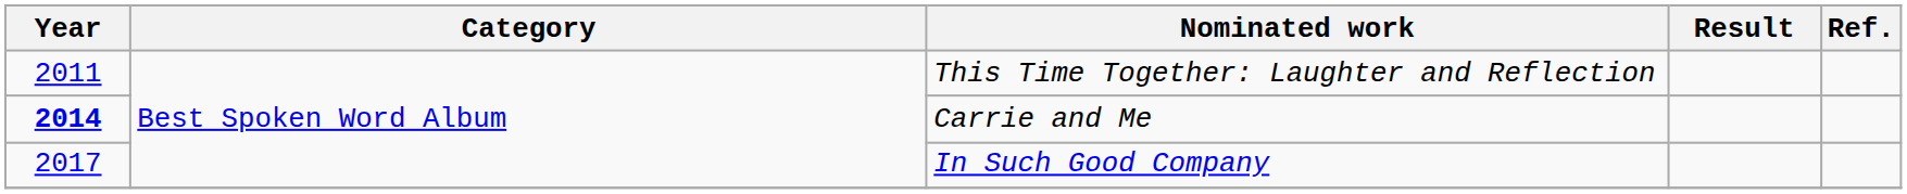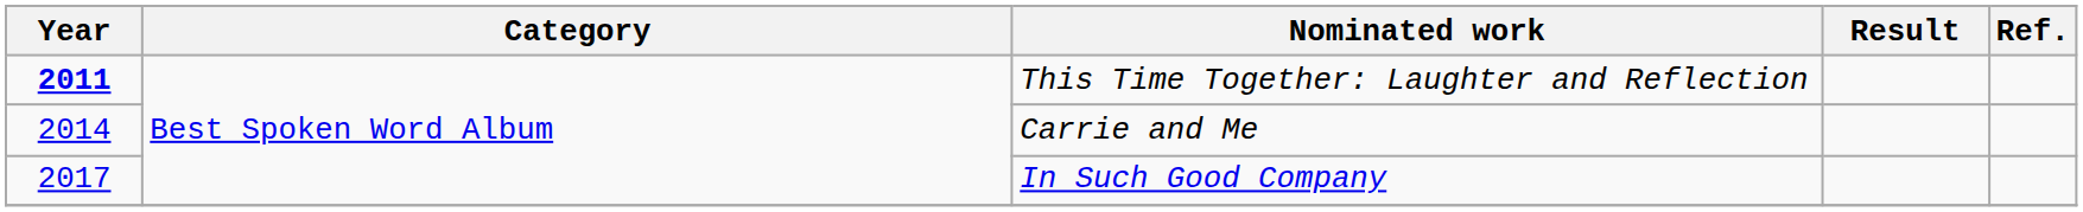This Time Together: Laughter and Reflection | Year: normal -> bold
Carrie and Me | Year: bold -> normal
